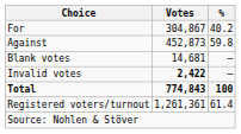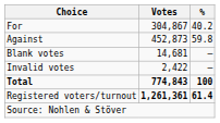Invalid votes | Votes: bold -> normal
Registered voters/turnout | Votes: normal -> bold
Registered voters/turnout | %: normal -> bold
